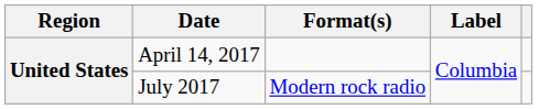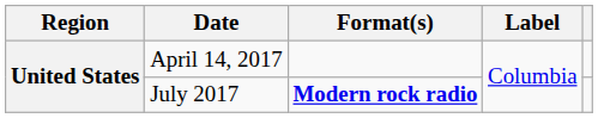July 2017 | Format(s): normal -> bold
